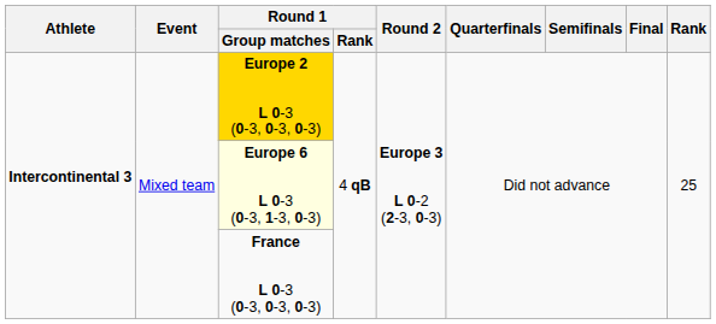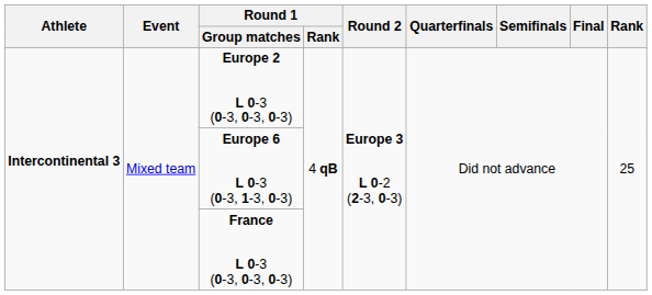Europe 2 L 0-3 (0-3, 0-3, 0-3) | Round 1 / Group matches: gold background -> no background
Europe 6 L 0-3 (0-3, 1-3, 0-3) | Round 1 / Group matches: lightyellow background -> no background
